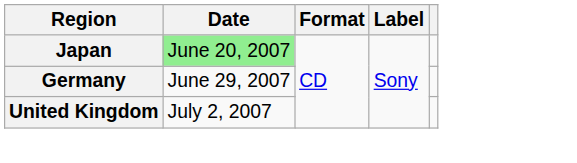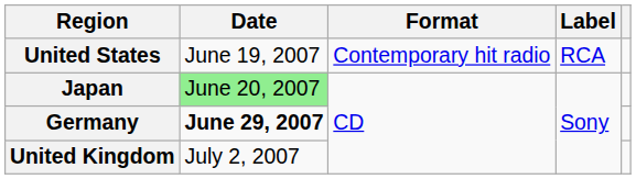+ row: United States | June 19, 2007 | Contemporary hit radio | RCA
Germany | Date: normal -> bold
